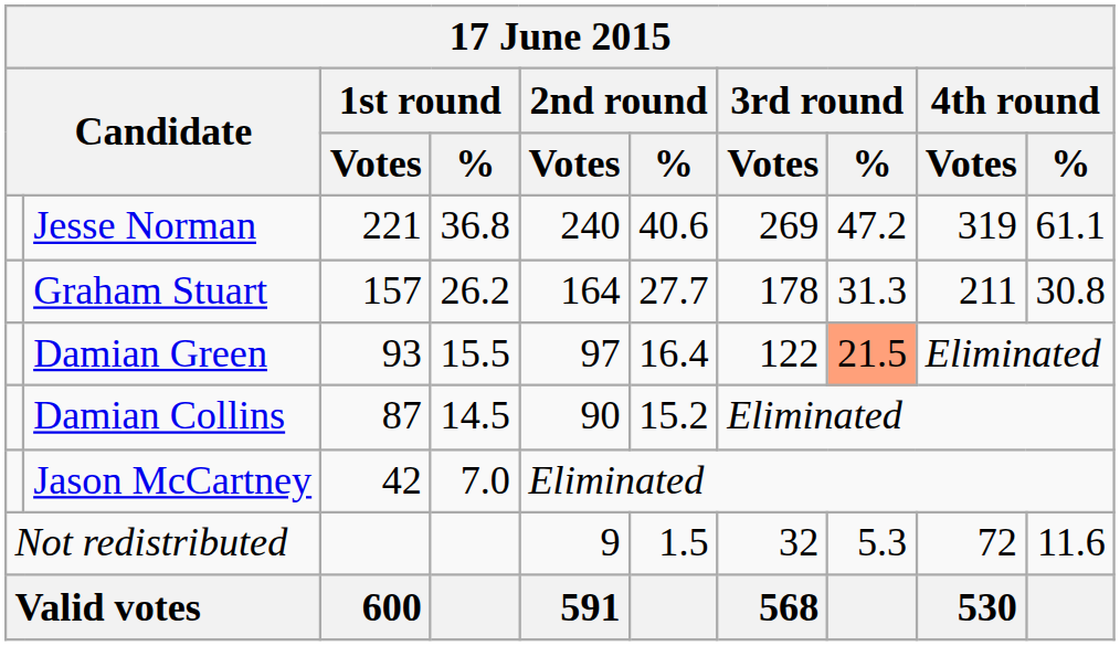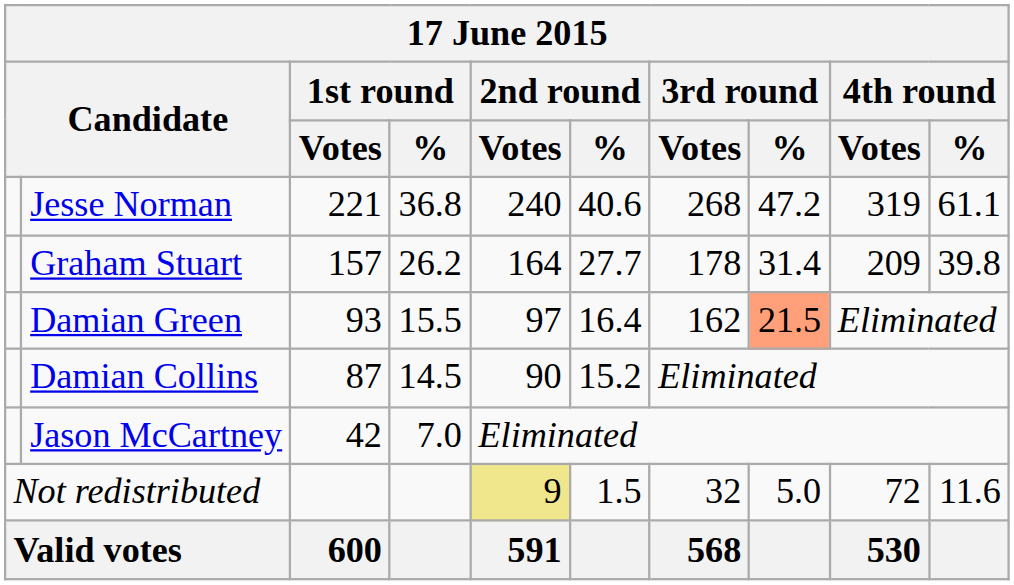Jesse Norman | 3rd round / Votes: 269 -> 268
Graham Stuart | 3rd round / %: 31.3 -> 31.4
Graham Stuart | 4th round / Votes: 211 -> 209
Graham Stuart | 4th round / %: 30.8 -> 39.8
Damian Green | 3rd round / Votes: 122 -> 162
Not redistributed | 2nd round / Votes: no background -> khaki background
Not redistributed | 3rd round / %: 5.3 -> 5.0
